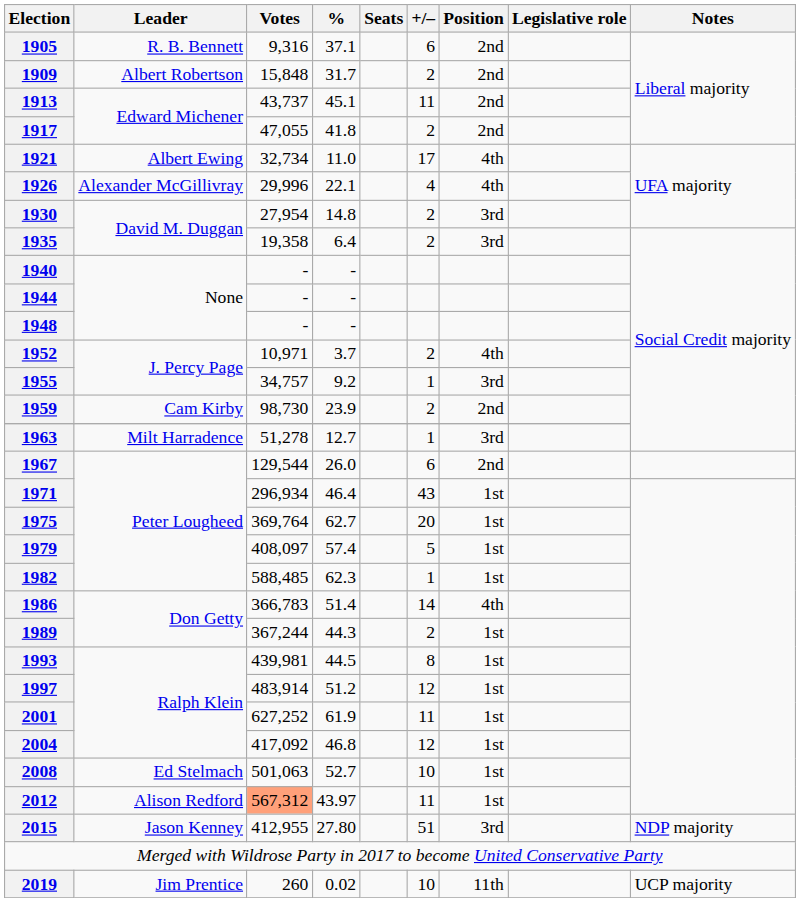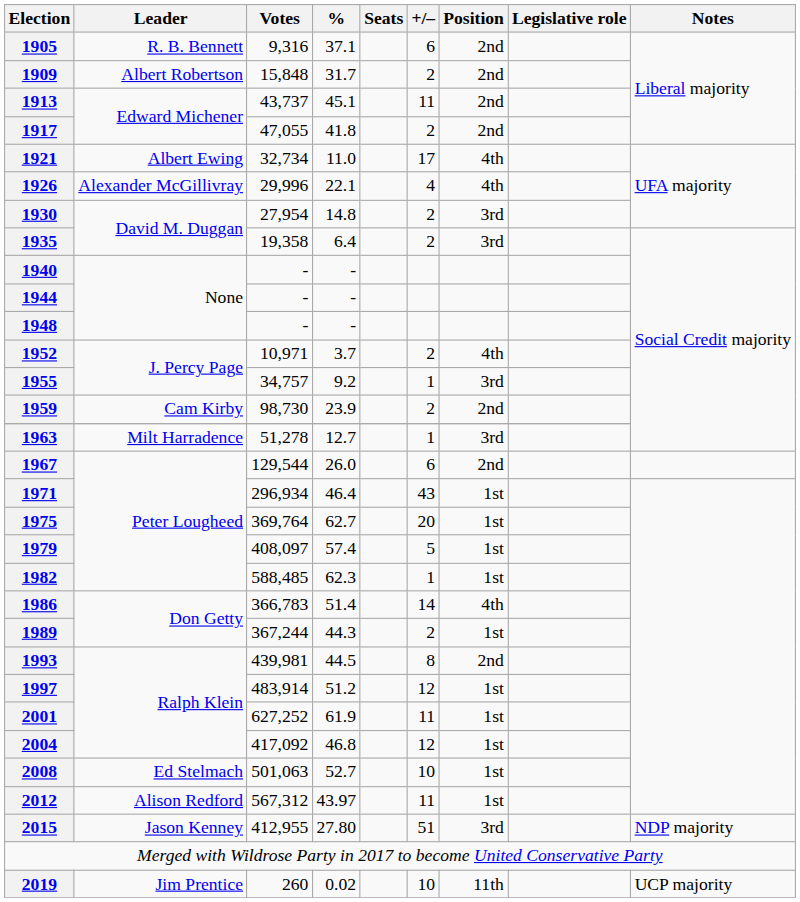1993 | Position: 1st -> 2nd
2012 | Votes: lightsalmon background -> no background
